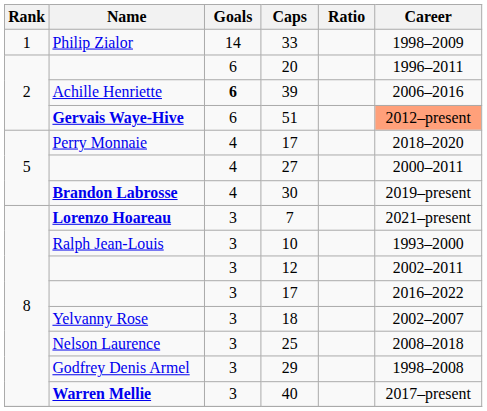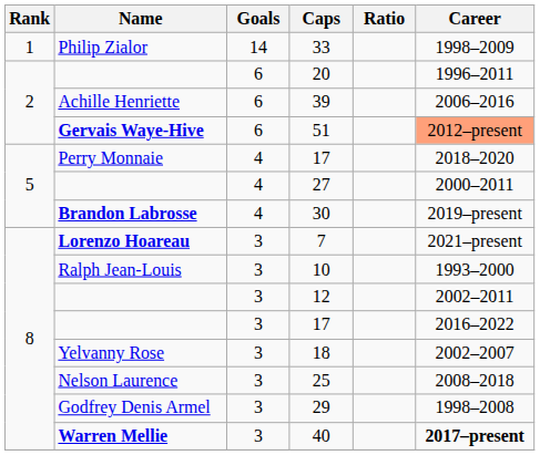39 | Goals: bold -> normal
40 | Career: normal -> bold
